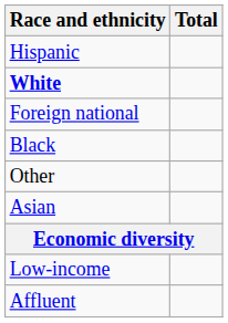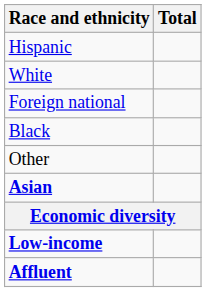White | Race and ethnicity: bold -> normal
Asian | Race and ethnicity: normal -> bold
Low-income | Race and ethnicity: normal -> bold
Affluent | Race and ethnicity: normal -> bold
